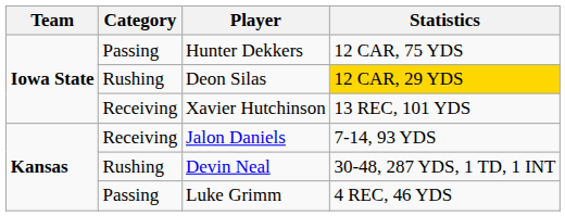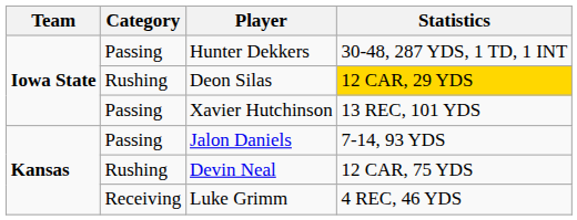Hunter Dekkers | Statistics: 12 CAR, 75 YDS -> 30-48, 287 YDS, 1 TD, 1 INT
Xavier Hutchinson | Category: Receiving -> Passing
Jalon Daniels | Category: Receiving -> Passing
Devin Neal | Statistics: 30-48, 287 YDS, 1 TD, 1 INT -> 12 CAR, 75 YDS
Luke Grimm | Category: Passing -> Receiving
